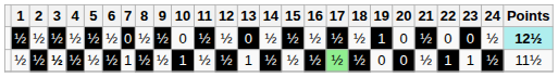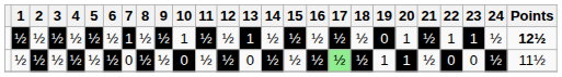row 2 | 7: 0 -> 1
row 2 | 10: 0 -> 1
row 2 | 13: 0 -> 1
row 2 | 19: 1 -> 0
row 2 | 20: 0 -> 1
row 2 | 22: 0 -> 1
row 2 | 23: 0 -> 1
row 2 | Points: paleturquoise background -> no background
row 3 | 3: bold -> normal
row 3 | 7: 1 -> 0
row 3 | 10: 1 -> 0
row 3 | 13: 1 -> 0
row 3 | 19: 0 -> 1
row 3 | 20: 0 -> 1
row 3 | 22: 1 -> 0
row 3 | 23: 1 -> 0
